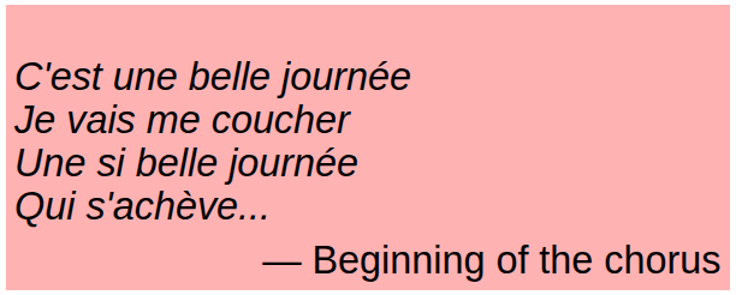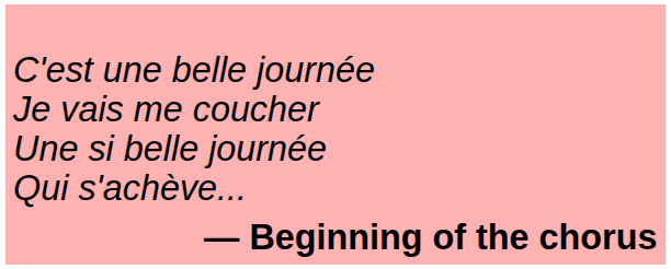row 2 | column 1: normal -> bold
